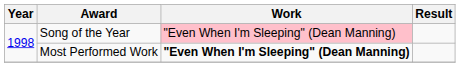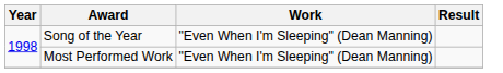Song of the Year | Work: pink background -> no background
Most Performed Work | Work: bold -> normal
